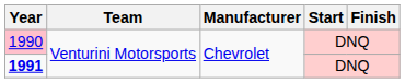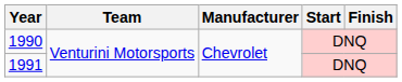1990 | Year: pink background -> no background
1991 | Year: bold -> normal
